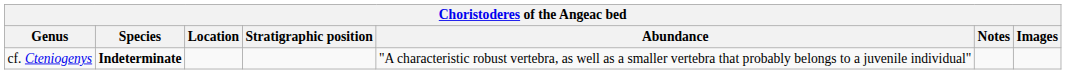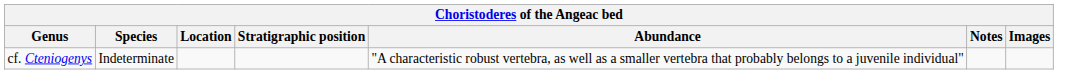cf. Cteniogenys | Species: bold -> normal
